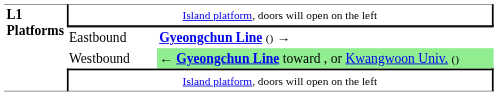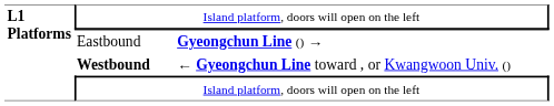Westbound | column 2: normal -> bold
Westbound | column 3: lightgreen background -> no background
